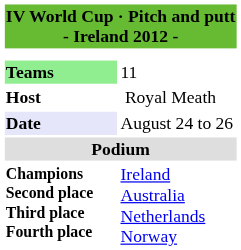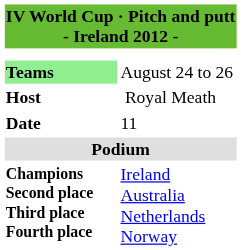row 2 | column 2: 11 -> August 24 to 26
row 4 | column 1: lavender background -> no background
row 4 | column 2: August 24 to 26 -> 11
